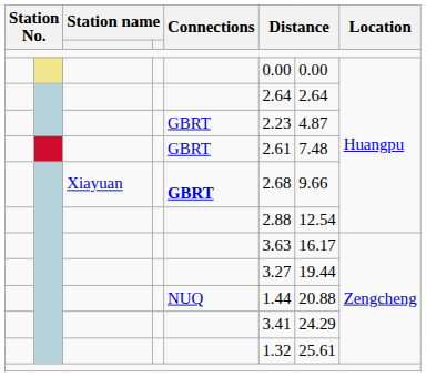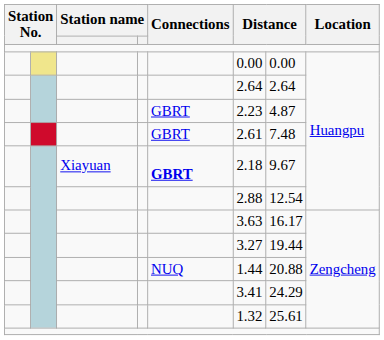Xiayuan | column 6: 2.68 -> 2.18
Xiayuan | column 7: 9.66 -> 9.67
